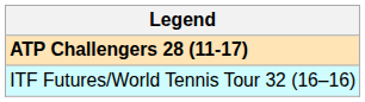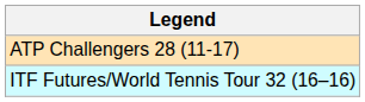row 2 | column 1: bold -> normal
